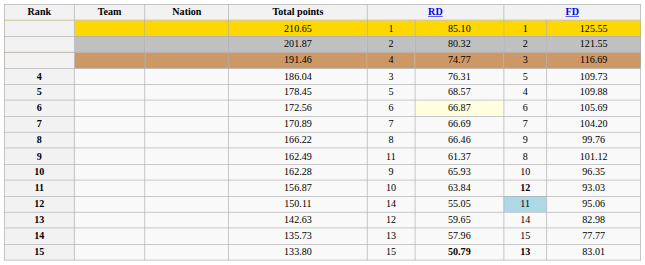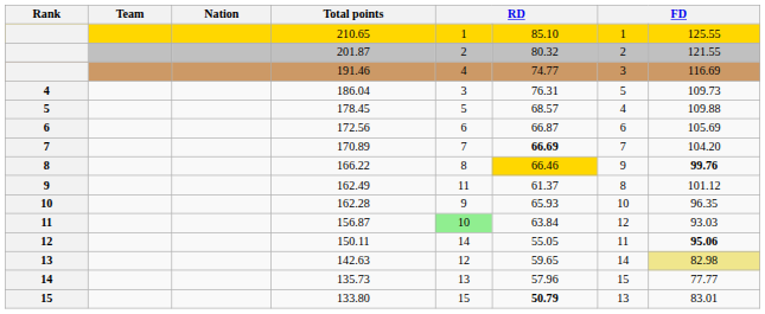172.56 | column 6: lightyellow background -> no background
170.89 | column 6: normal -> bold
166.22 | column 6: no background -> gold background
166.22 | column 8: normal -> bold
156.87 | column 5: no background -> lightgreen background
156.87 | column 7: bold -> normal
150.11 | column 7: lightblue background -> no background
150.11 | column 8: normal -> bold
142.63 | column 8: no background -> khaki background
133.80 | column 7: bold -> normal
